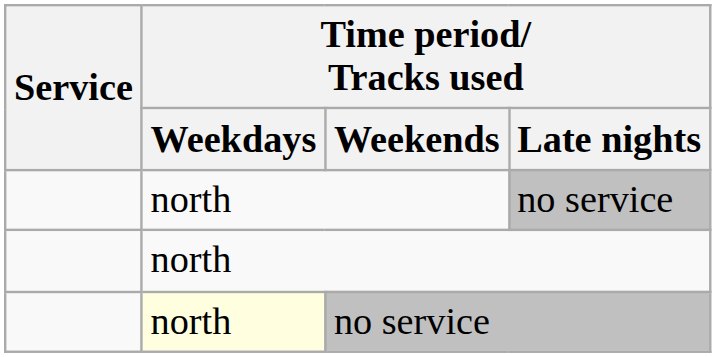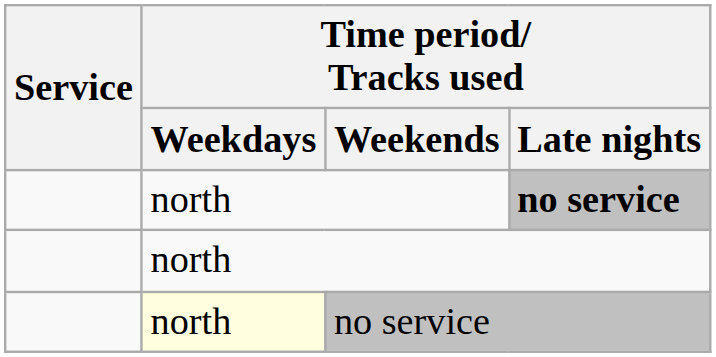row 3 | Time period/ Tracks used / Late nights: normal -> bold
